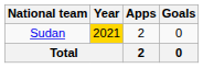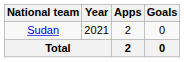Sudan | Year: gold background -> no background
